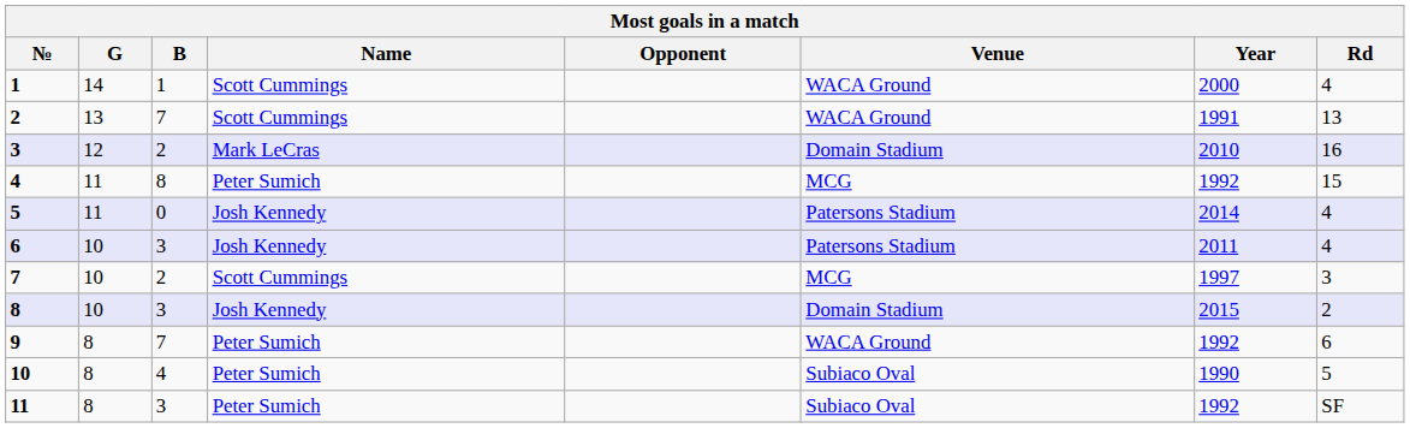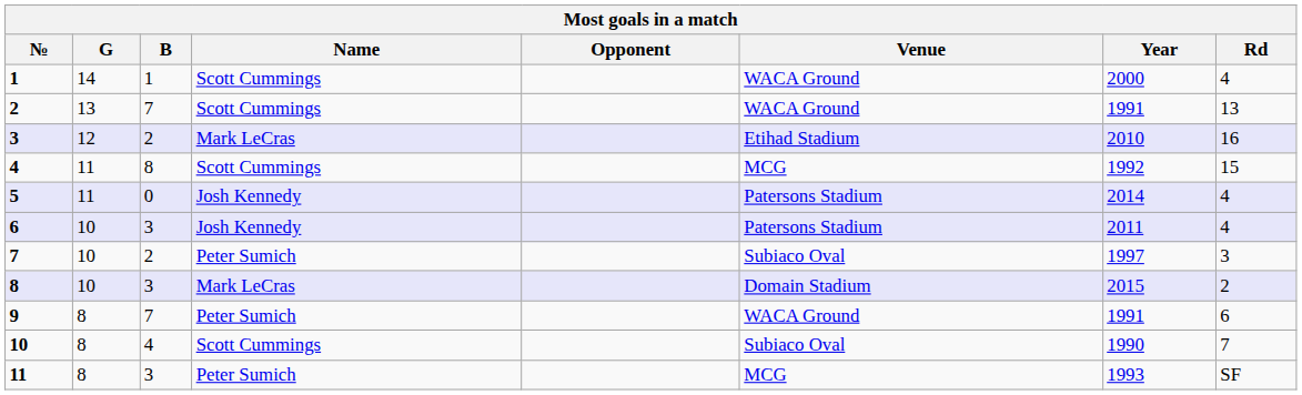row 5 | Venue: Domain Stadium -> Etihad Stadium
row 6 | Name: Peter Sumich -> Scott Cummings
row 9 | Name: Scott Cummings -> Peter Sumich
row 9 | Venue: MCG -> Subiaco Oval
row 10 | Name: Josh Kennedy -> Mark LeCras
row 11 | Year: 1992 -> 1991
row 12 | Name: Peter Sumich -> Scott Cummings
row 12 | Rd: 5 -> 7
row 13 | Venue: Subiaco Oval -> MCG
row 13 | Year: 1992 -> 1993
